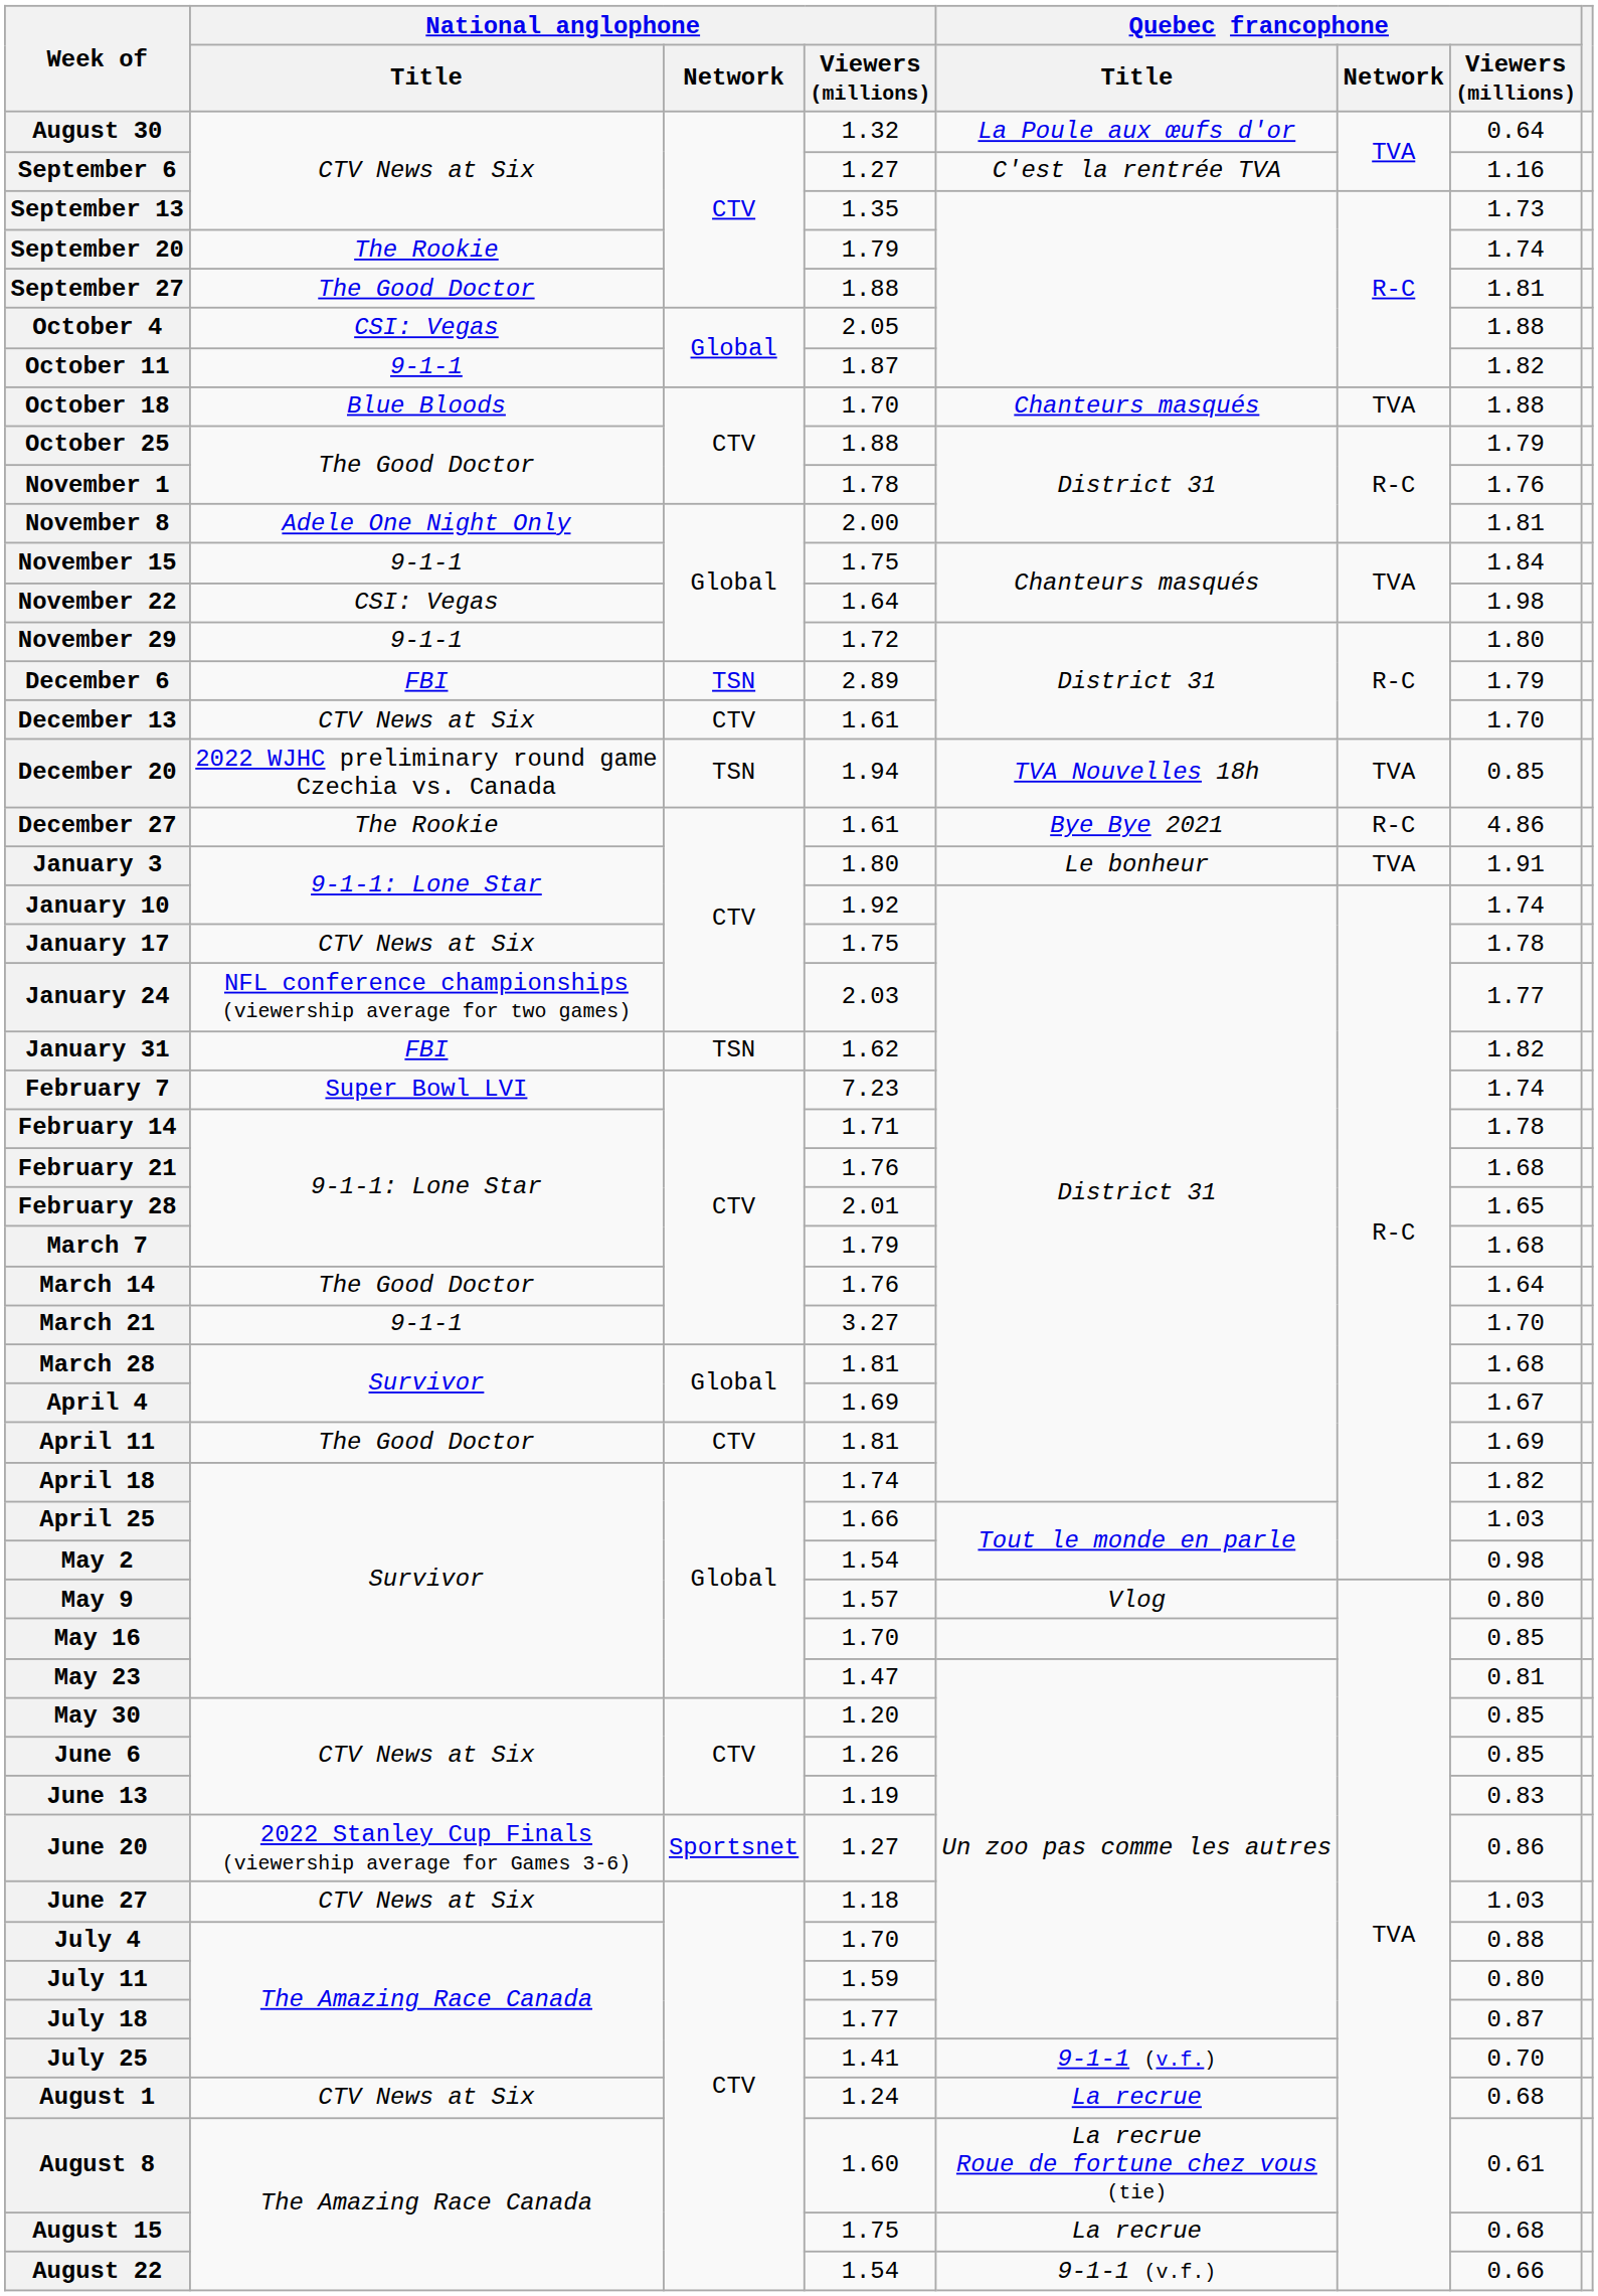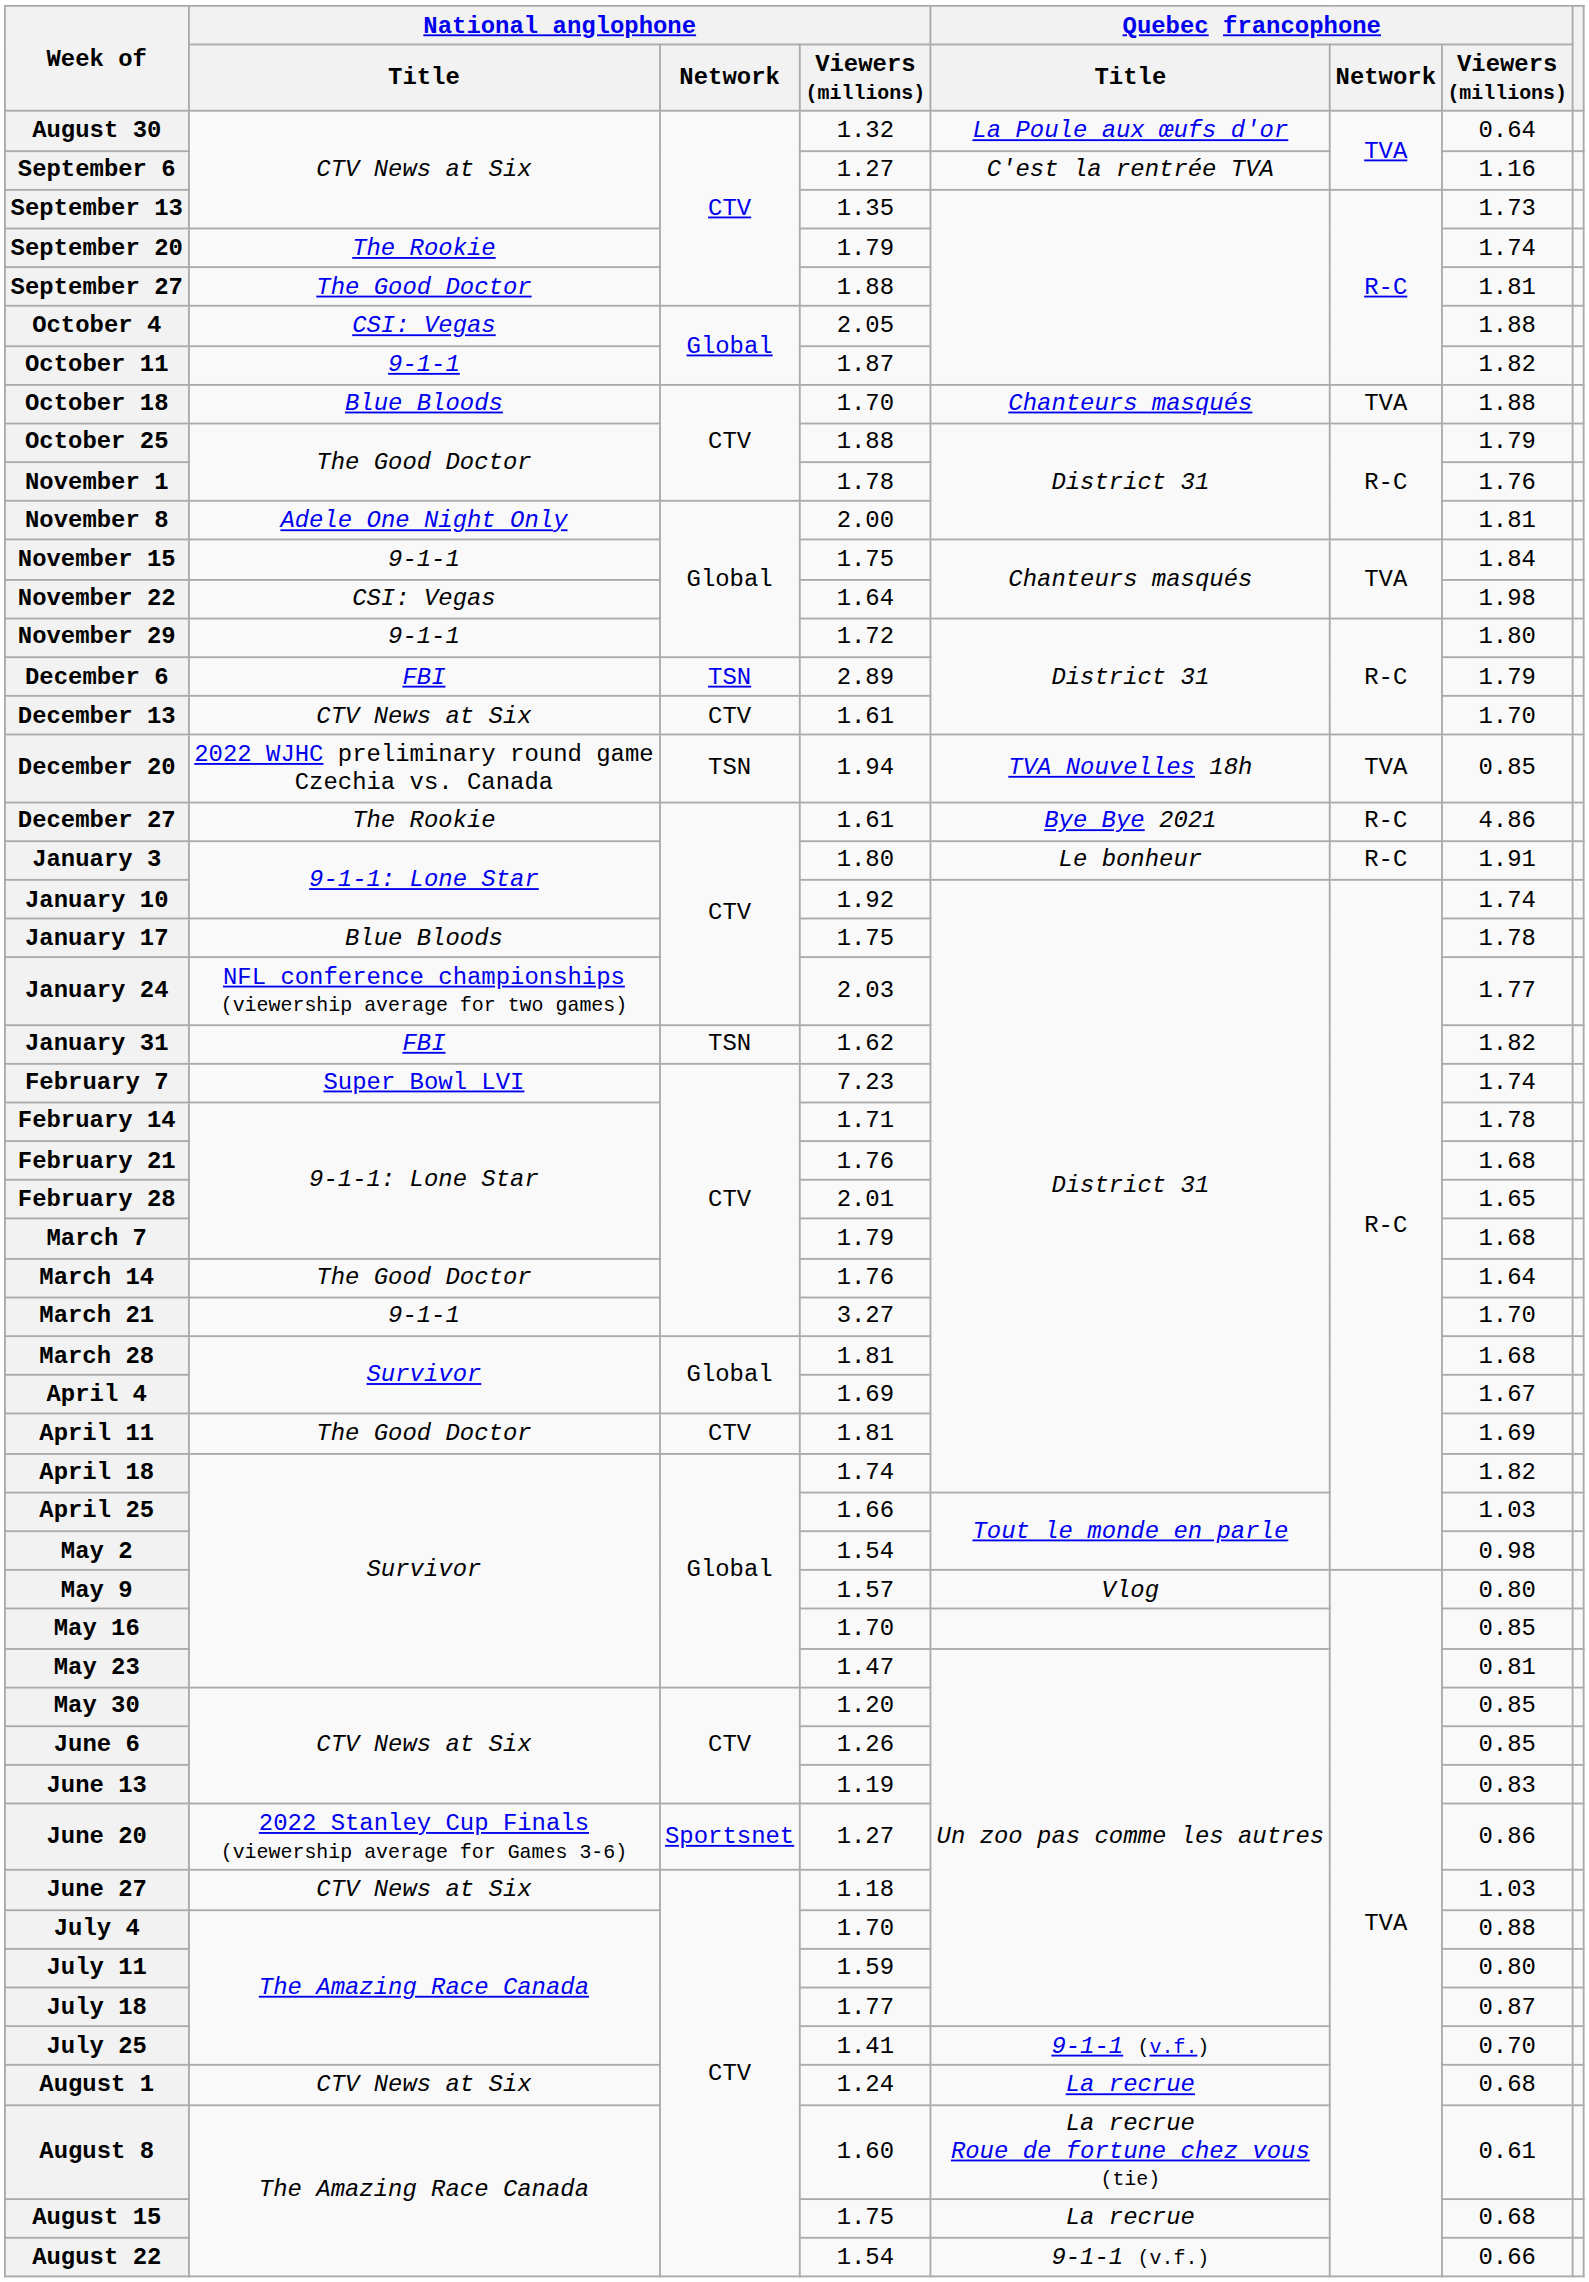January 3 | Quebec francophone / Network: TVA -> R-C
January 17 | National anglophone / Title: CTV News at Six -> Blue Bloods
